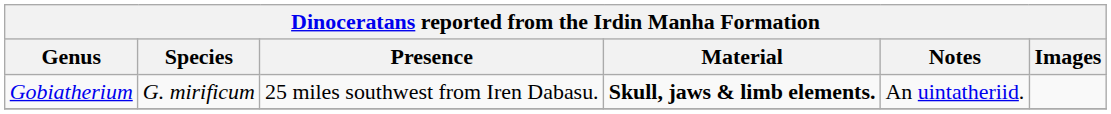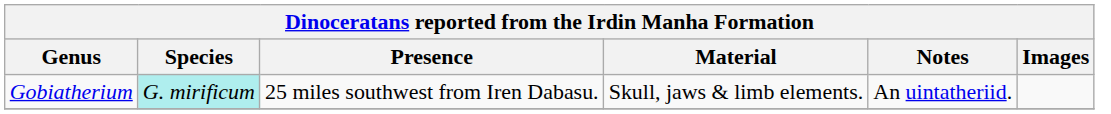Gobiatherium | Species: no background -> paleturquoise background
Gobiatherium | Material: bold -> normal
